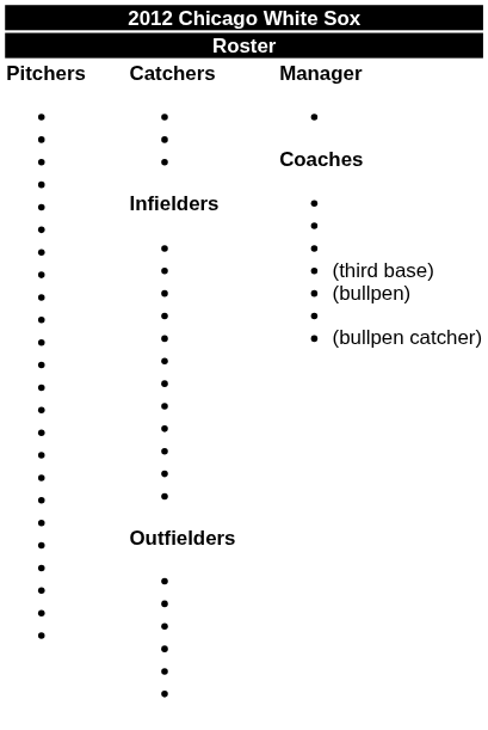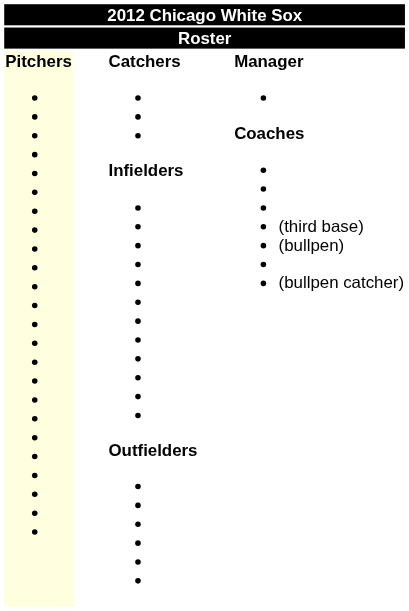Pitchers | column 1: no background -> lightyellow background
